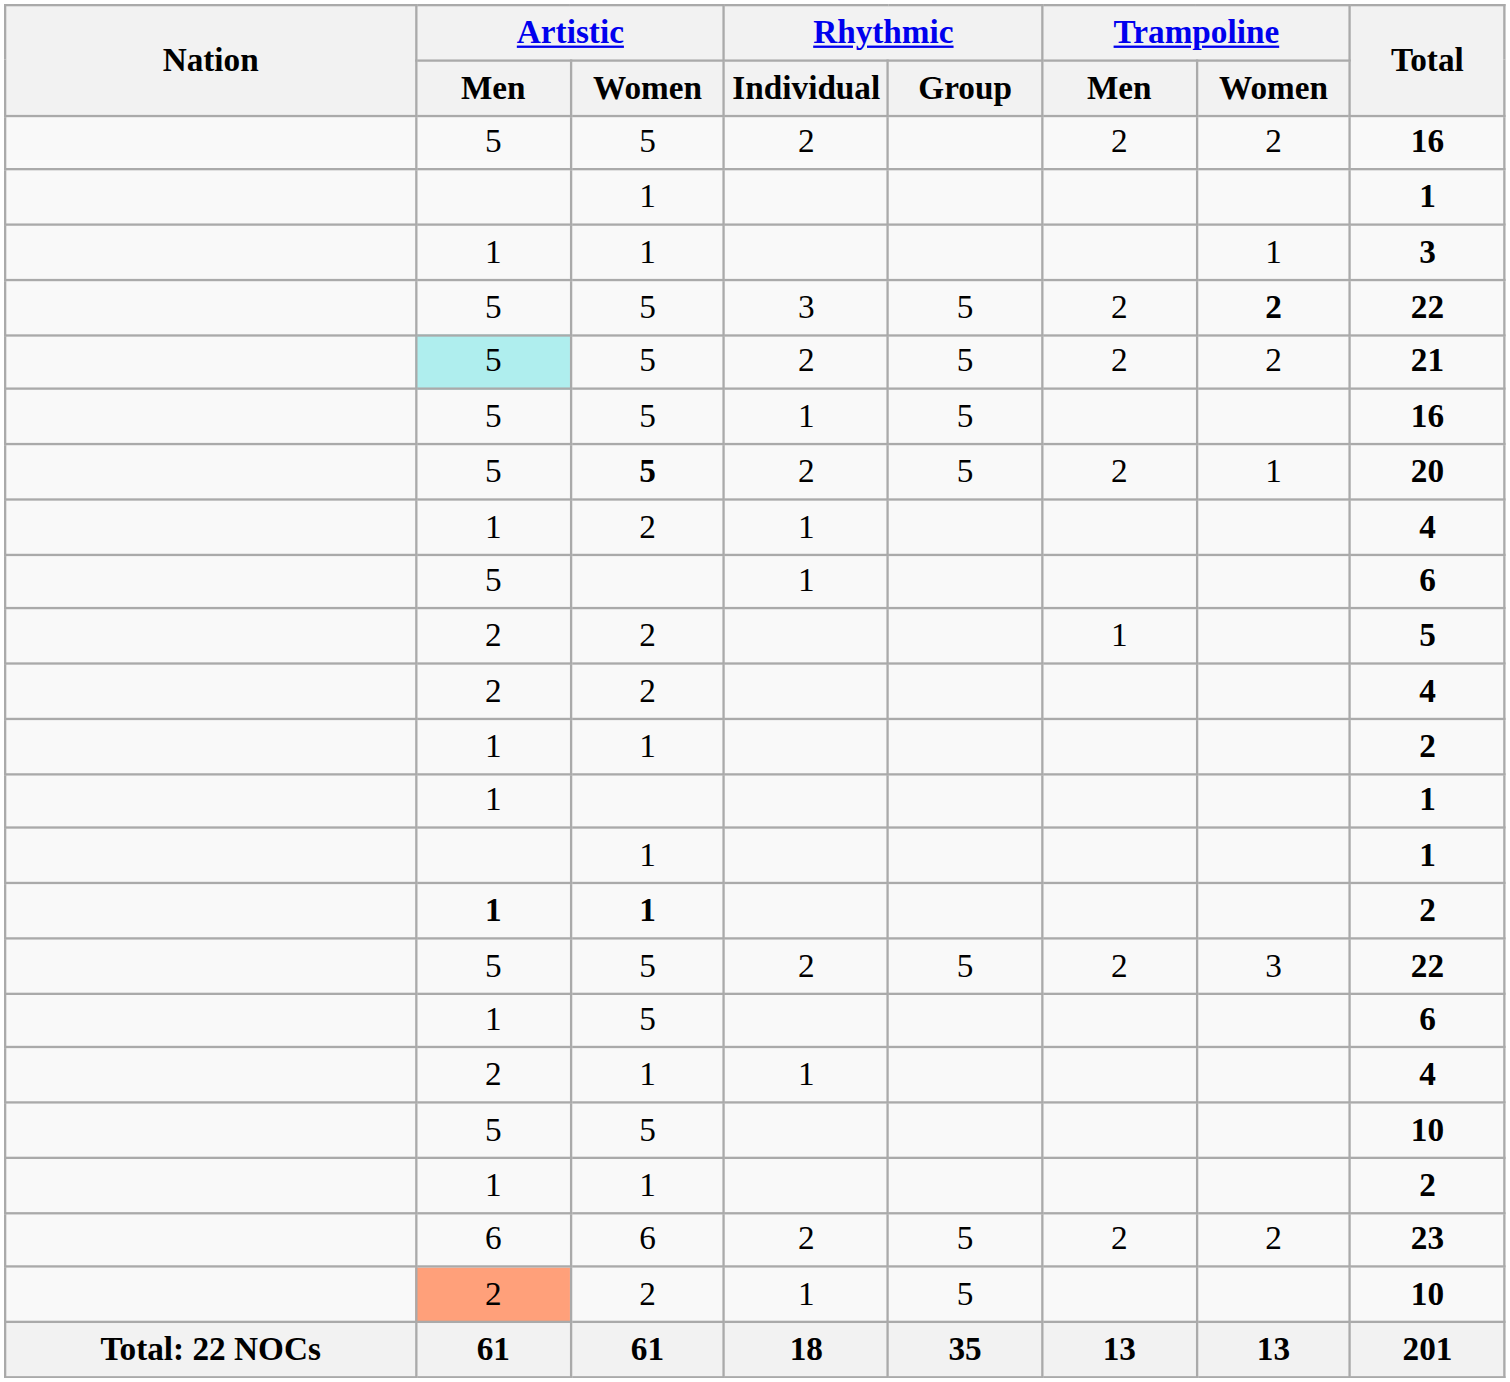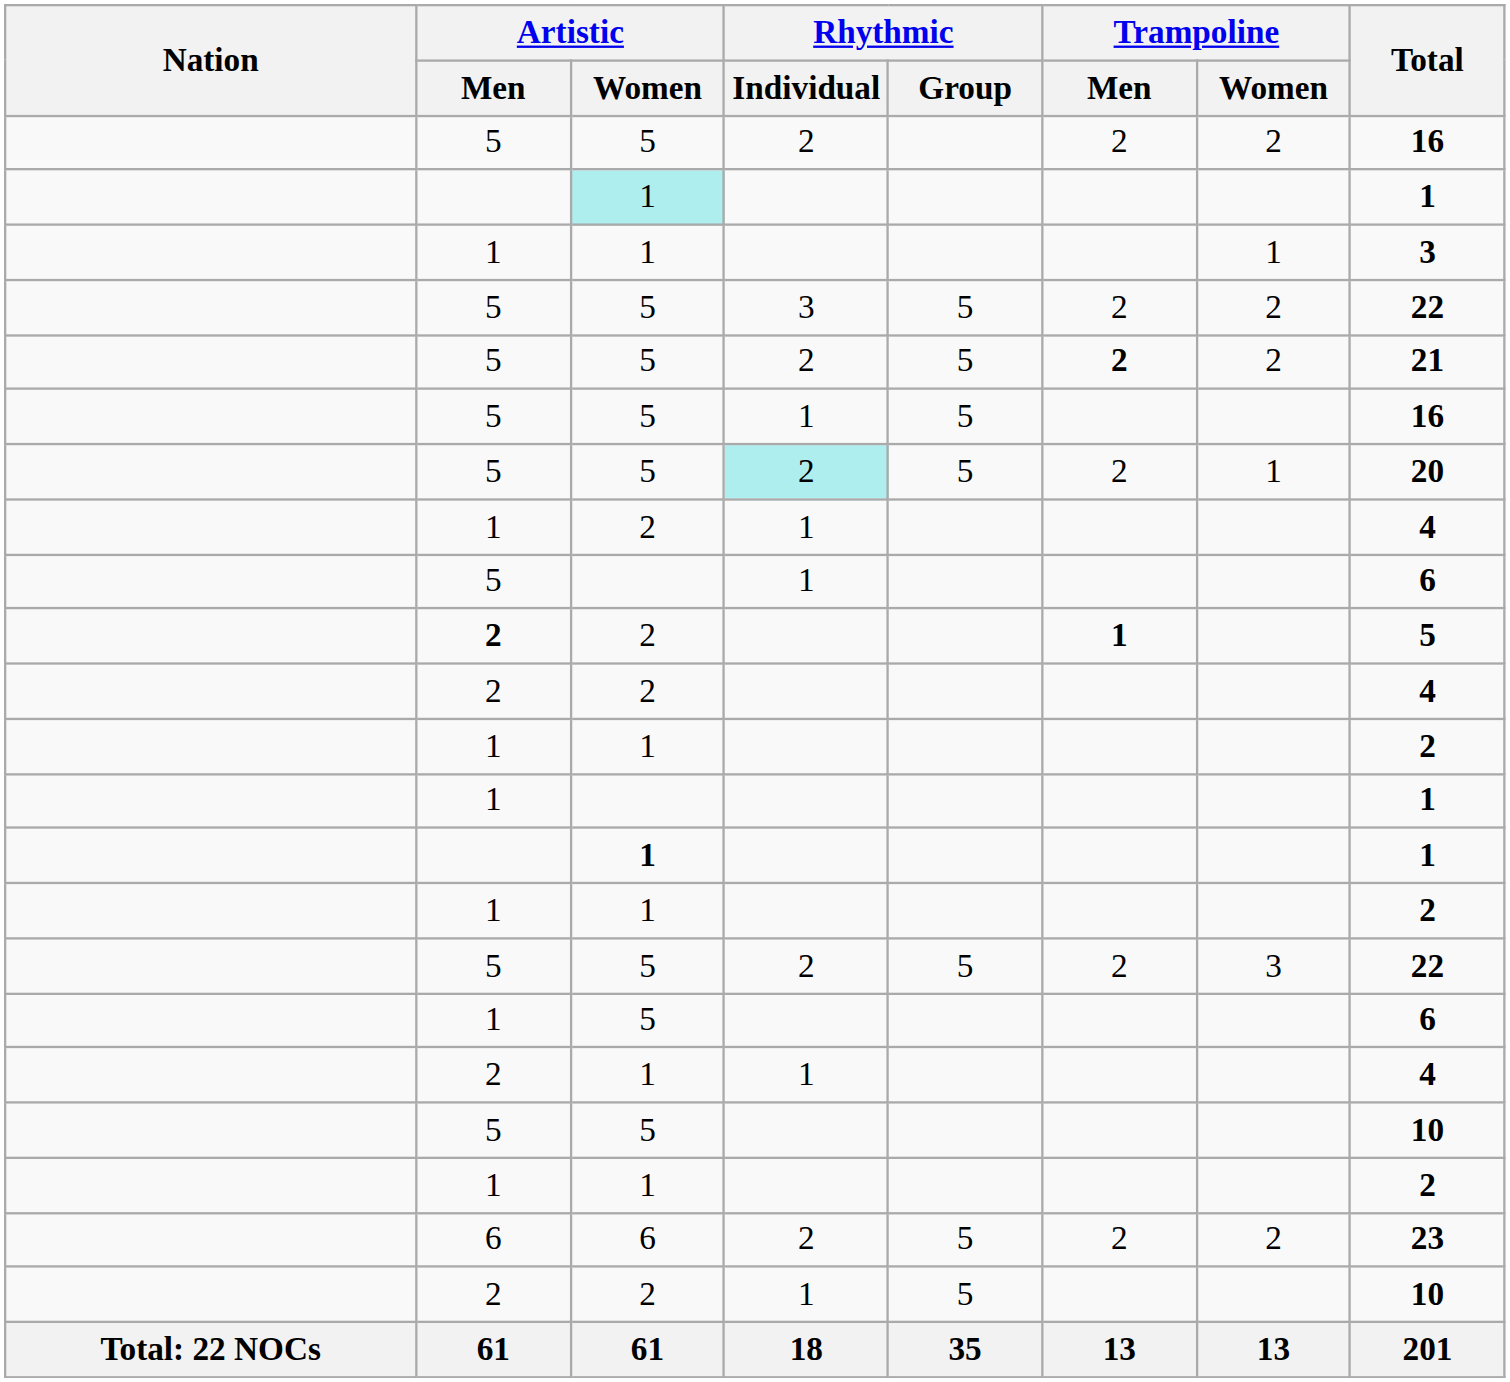row 4 | Artistic / Women: no background -> paleturquoise background
row 6 | Trampoline / Women: bold -> normal
row 7 | Artistic / Men: paleturquoise background -> no background
row 7 | Trampoline / Men: normal -> bold
row 9 | Artistic / Women: bold -> normal
row 9 | Rhythmic / Individual: no background -> paleturquoise background
row 12 | Artistic / Men: normal -> bold
row 12 | Trampoline / Men: normal -> bold
row 16 | Artistic / Women: normal -> bold
row 17 | Artistic / Men: bold -> normal
row 17 | Artistic / Women: bold -> normal
row 24 | Artistic / Men: lightsalmon background -> no background
